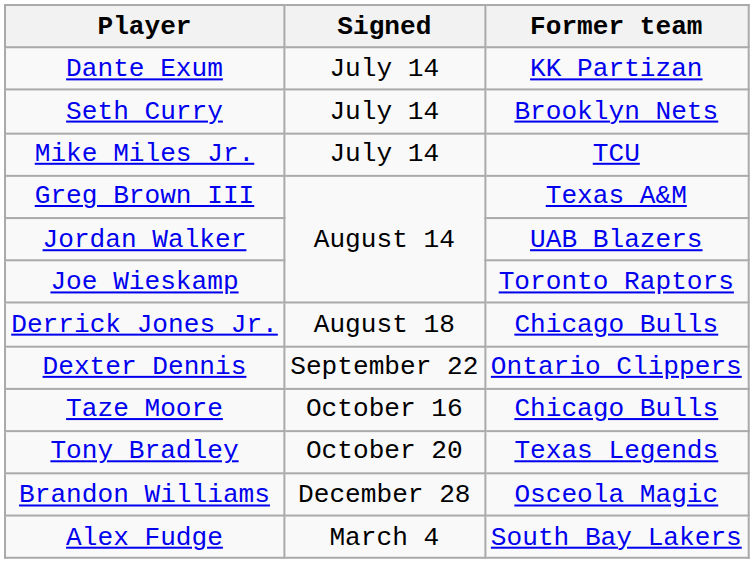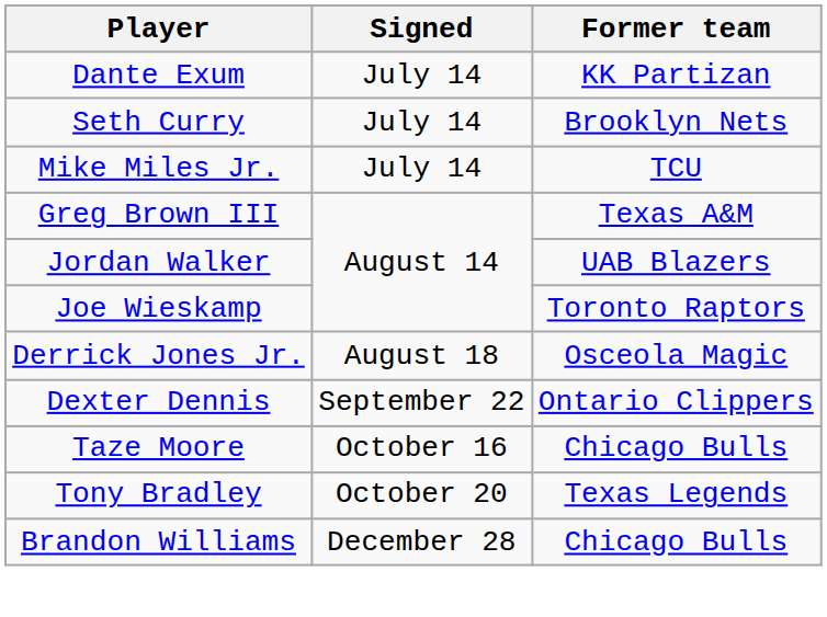Derrick Jones Jr. | Former team: Chicago Bulls -> Osceola Magic
Brandon Williams | Former team: Osceola Magic -> Chicago Bulls
- row: Alex Fudge | March 4 | South Bay Lakers
